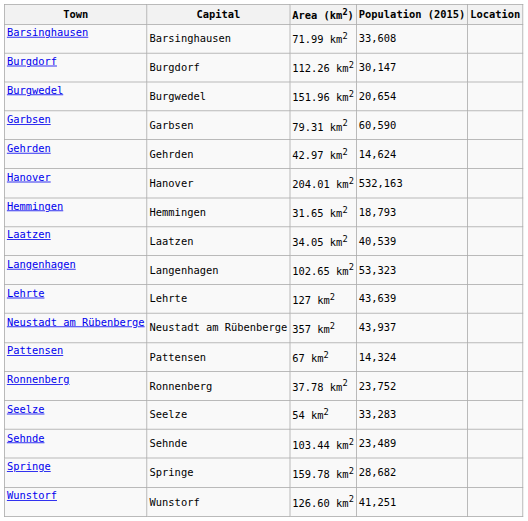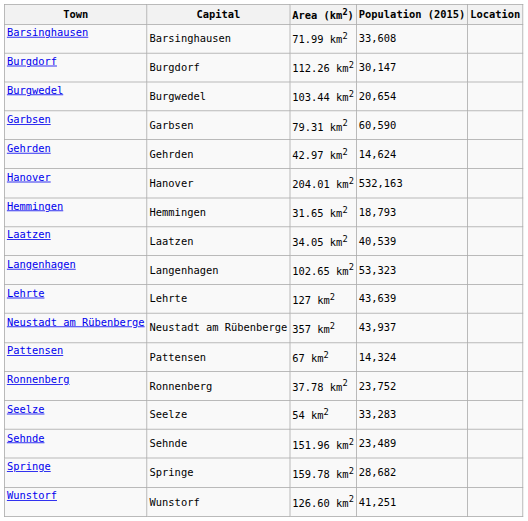row 4 | Area (km2): 151.96 km2 -> 103.44 km2
row 16 | Area (km2): 103.44 km2 -> 151.96 km2
